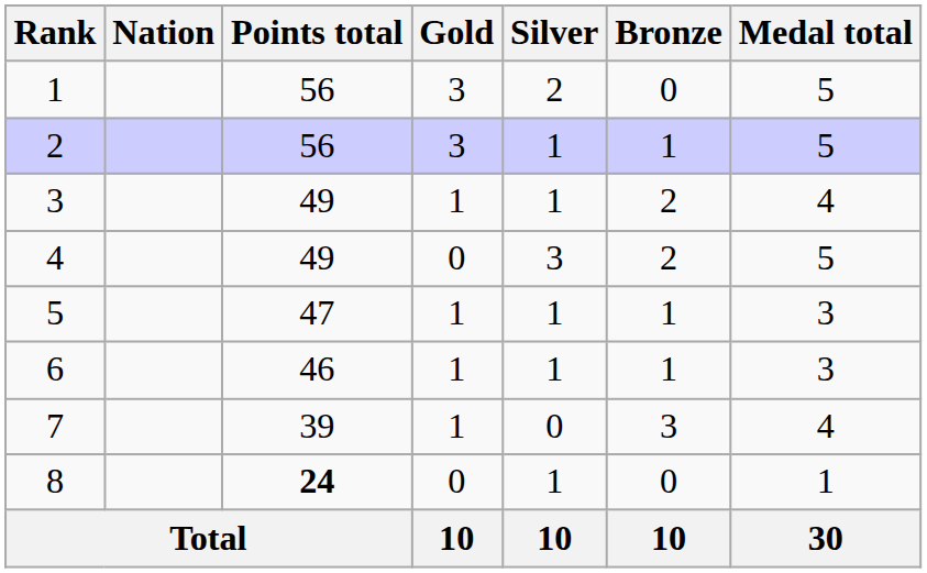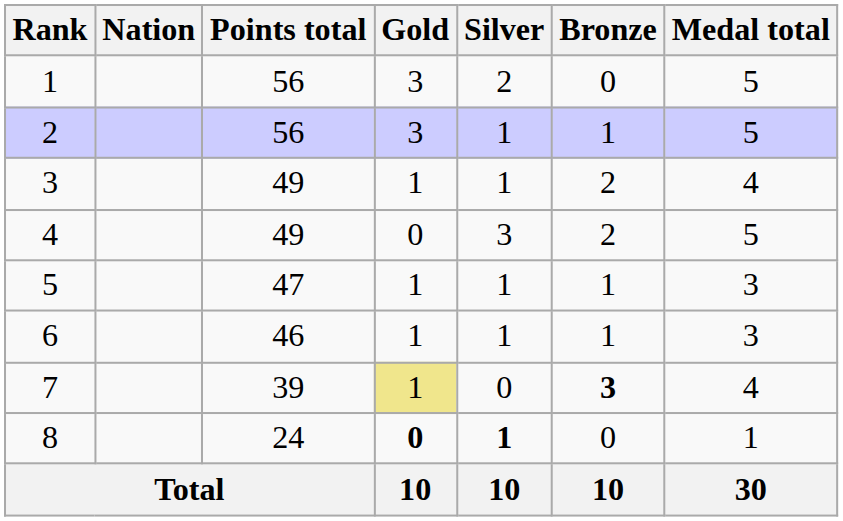7 | Gold: no background -> khaki background
7 | Bronze: normal -> bold
8 | Points total: bold -> normal
8 | Gold: normal -> bold
8 | Silver: normal -> bold
